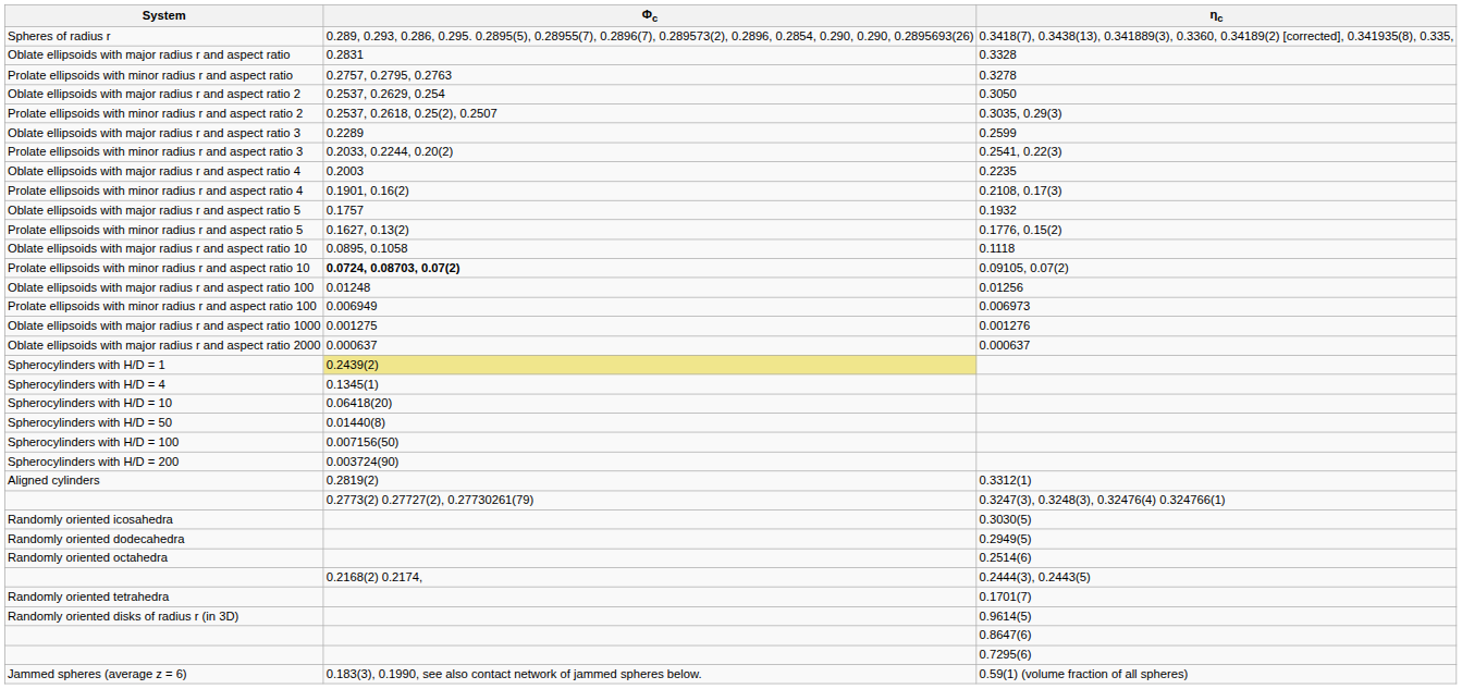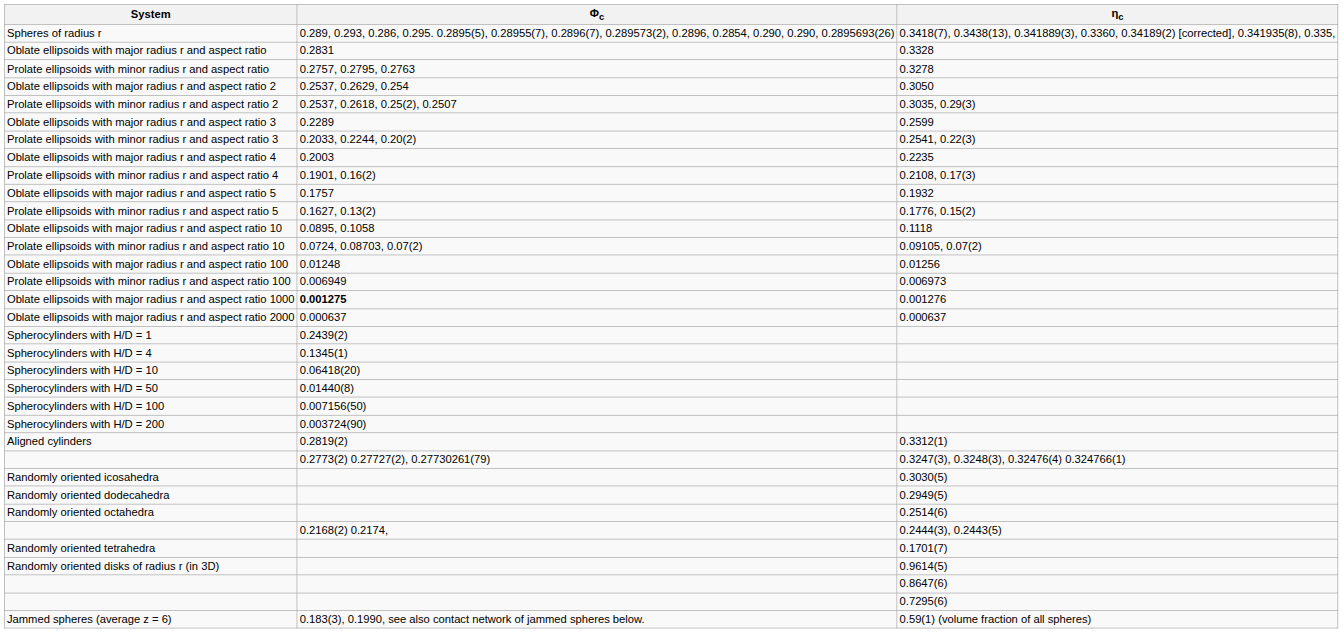Prolate ellipsoids with minor radius r and aspect ratio 10 | Φc: bold -> normal
Oblate ellipsoids with major radius r and aspect ratio 1000 | Φc: normal -> bold
Spherocylinders with H/D = 1 | Φc: khaki background -> no background
